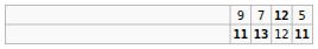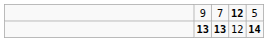row 2 | column 2: 11 -> 13
row 2 | column 5: 11 -> 14
